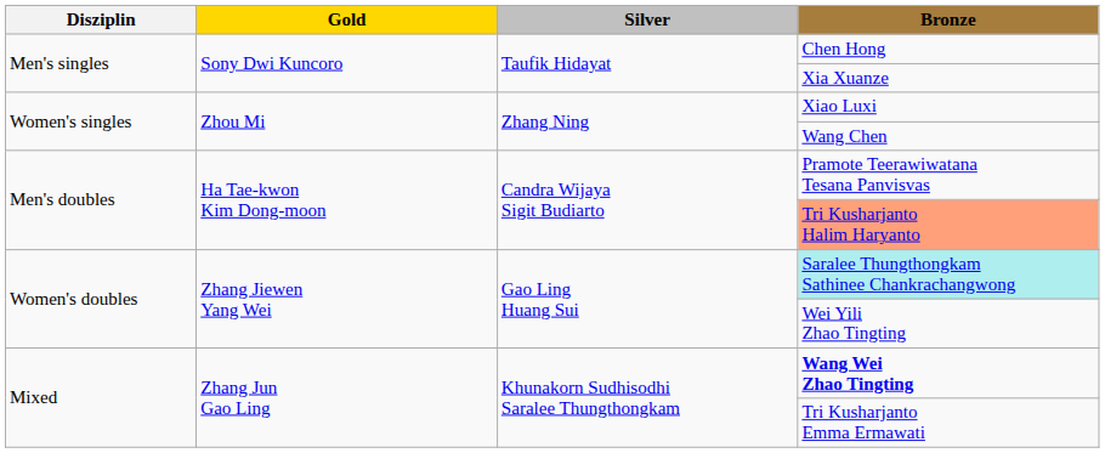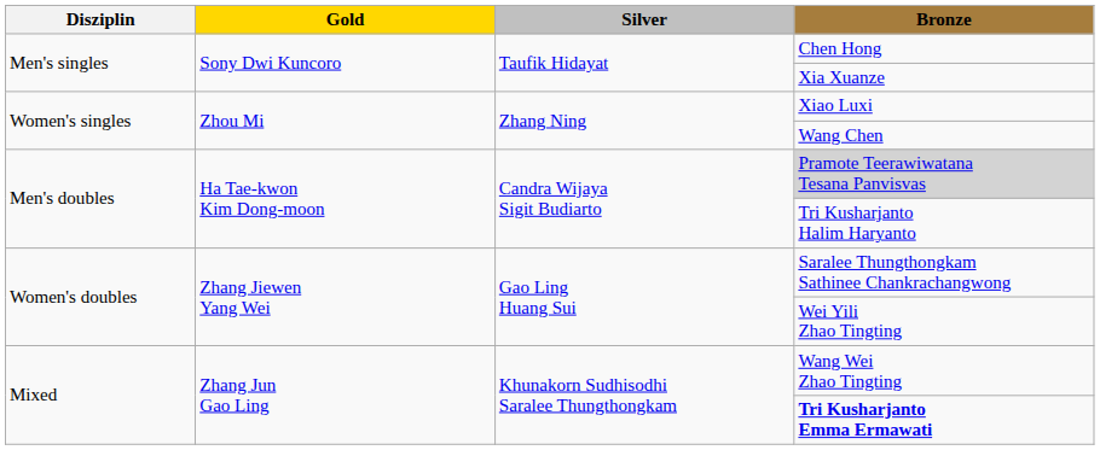Pramote Teerawiwatana Tesana Panvisvas | Bronze: no background -> lightgrey background
Tri Kusharjanto Halim Haryanto | Bronze: lightsalmon background -> no background
Saralee Thungthongkam Sathinee Chankrachangwong | Bronze: paleturquoise background -> no background
Wang Wei Zhao Tingting | Bronze: bold -> normal
Tri Kusharjanto Emma Ermawati | Bronze: normal -> bold
